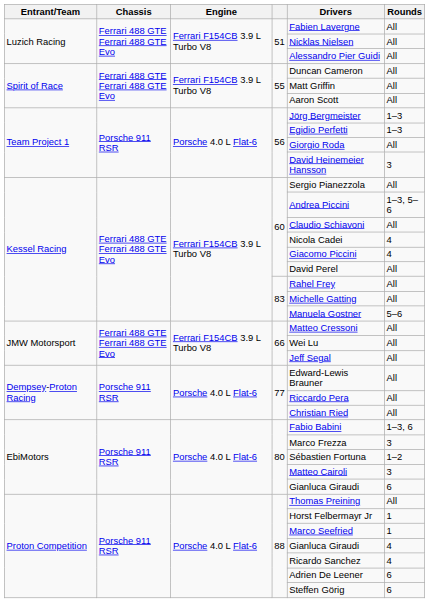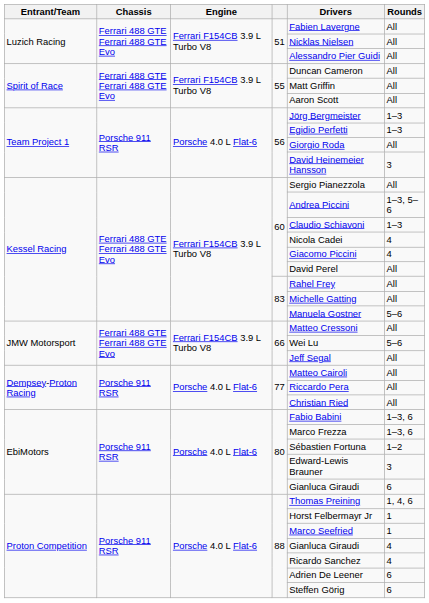row 14 | Rounds: All -> 1–3
row 22 | Rounds: All -> 5–6
row 24 | Drivers: Edward-Lewis Brauner -> Matteo Cairoli
row 28 | Rounds: 3 -> 1–3, 6
row 30 | Drivers: Matteo Cairoli -> Edward-Lewis Brauner
row 32 | Rounds: All -> 1, 4, 6
